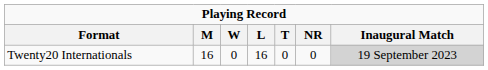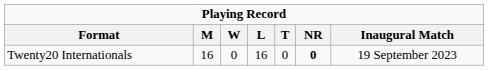Twenty20 Internationals | NR: normal -> bold
Twenty20 Internationals | Inaugural Match: lightgrey background -> no background
